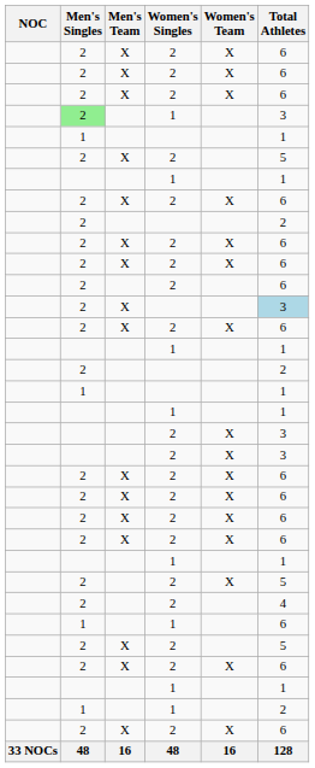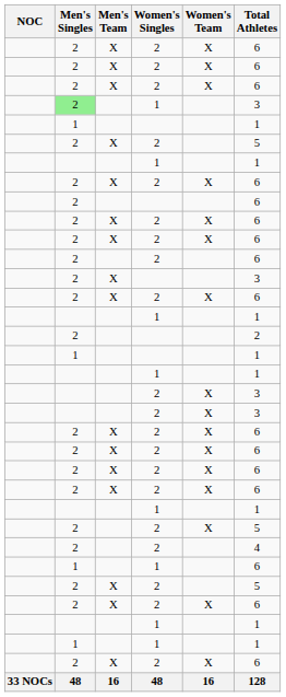row 10 | Total Athletes: 2 -> 6
row 14 | Total Athletes: lightblue background -> no background
row 33 | Total Athletes: 2 -> 1
